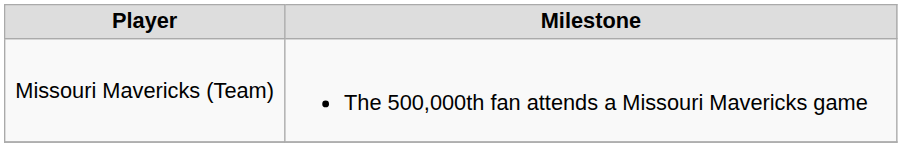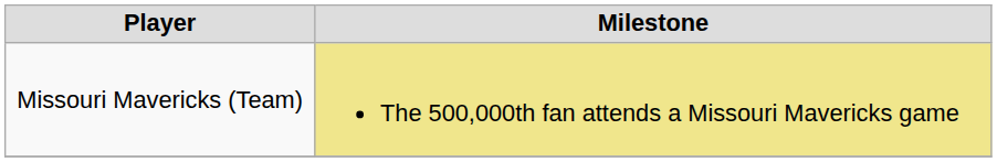Missouri Mavericks (Team) | Milestone: no background -> khaki background
